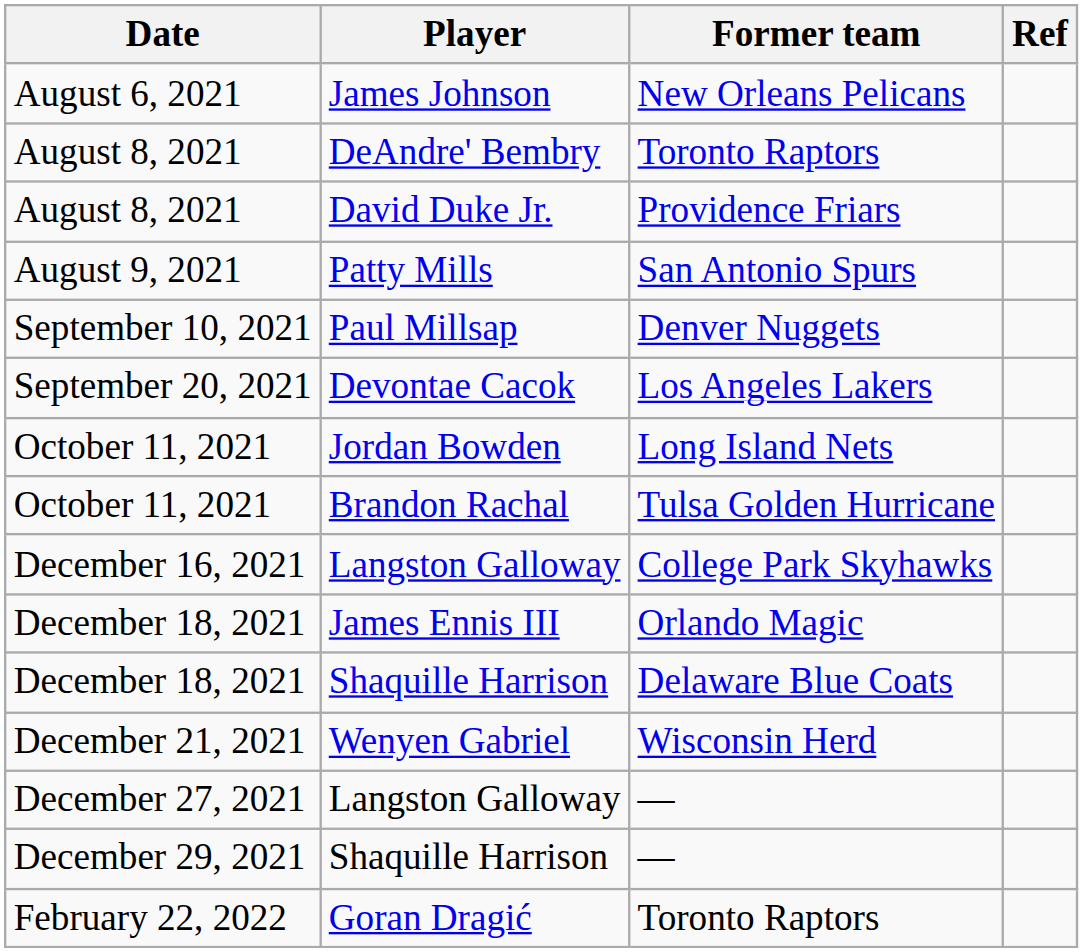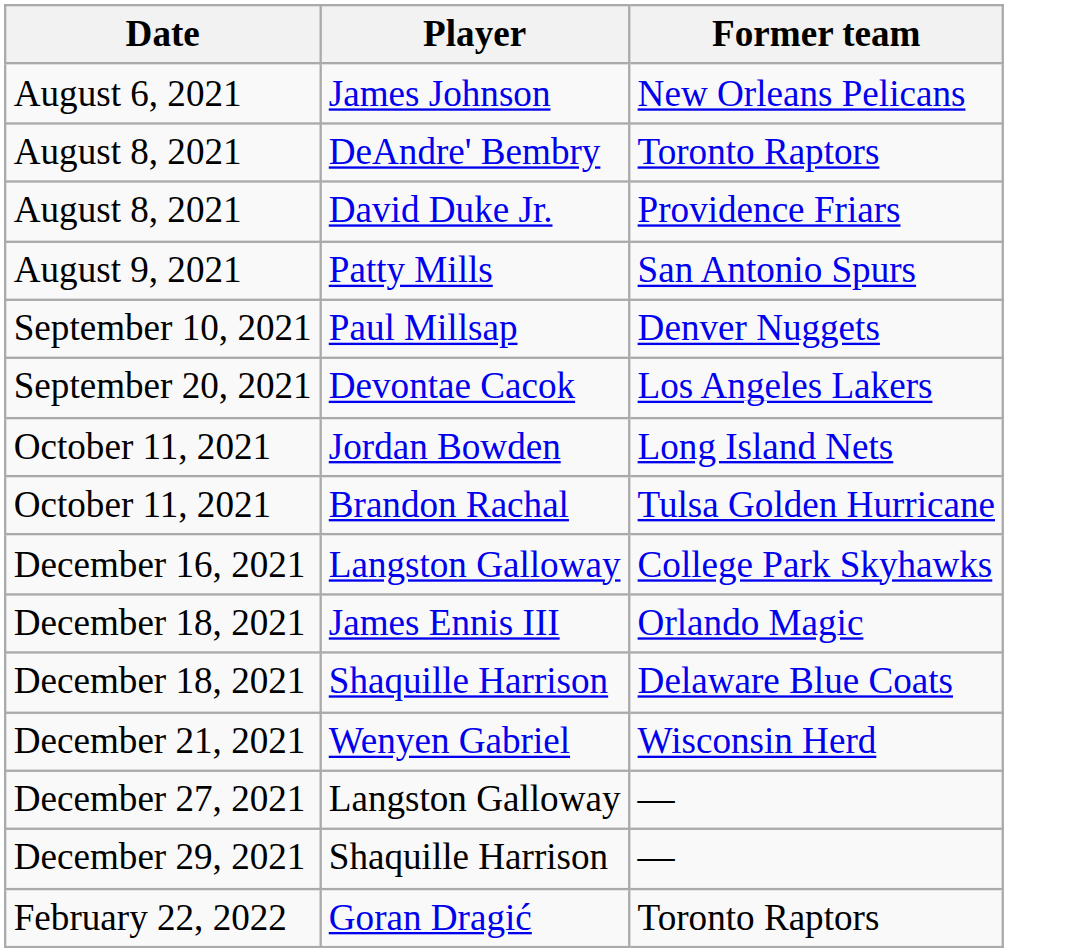- column: Ref
